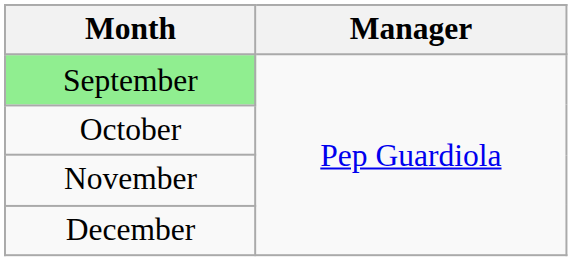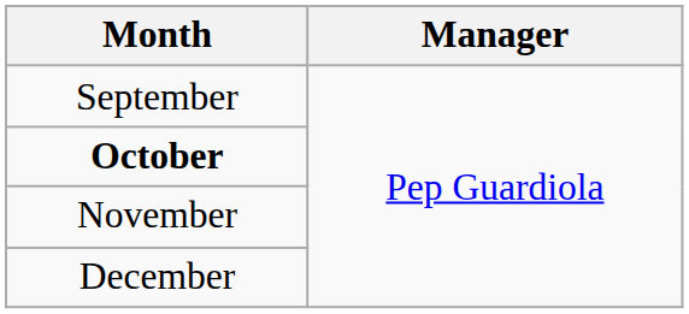September | Month: lightgreen background -> no background
October | Month: normal -> bold
